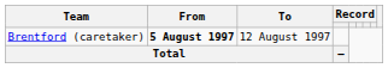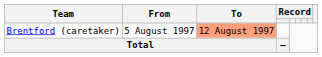Brentford (caretaker) | From: bold -> normal
Brentford (caretaker) | To: no background -> lightsalmon background
